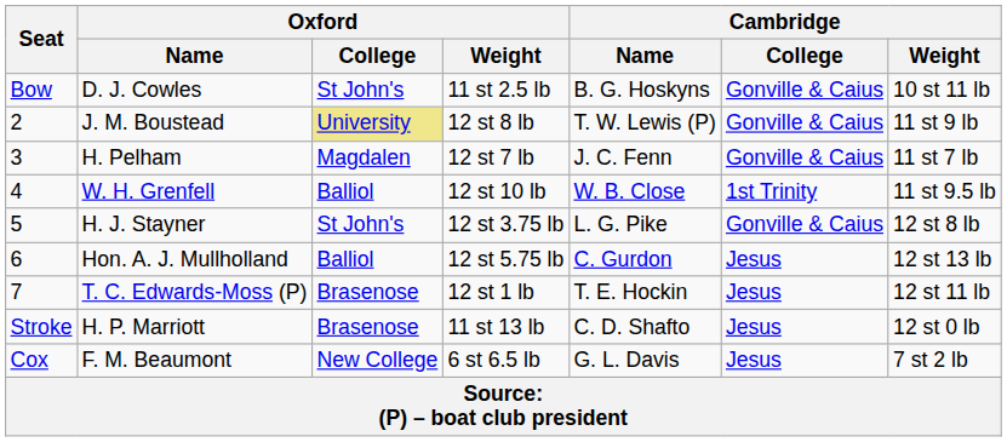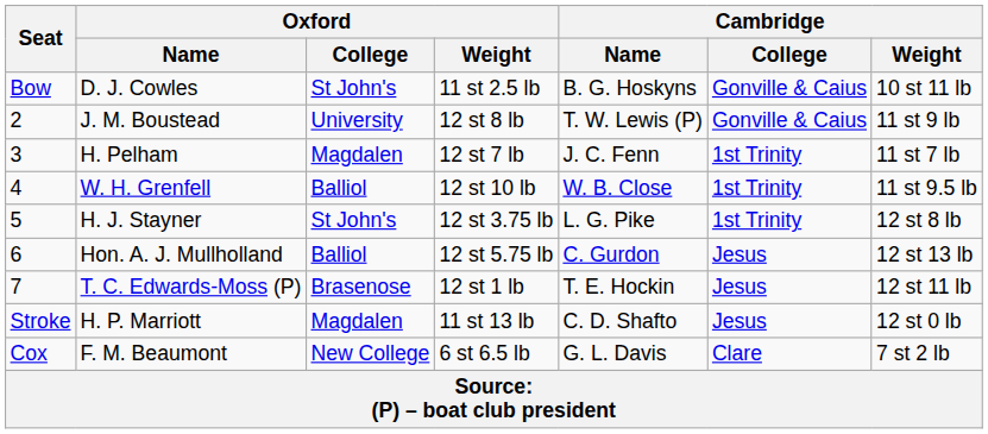J. M. Boustead | Oxford / College: khaki background -> no background
H. Pelham | Cambridge / College: Gonville & Caius -> 1st Trinity
H. J. Stayner | Cambridge / College: Gonville & Caius -> 1st Trinity
H. P. Marriott | Oxford / College: Brasenose -> Magdalen
F. M. Beaumont | Cambridge / College: Jesus -> Clare
